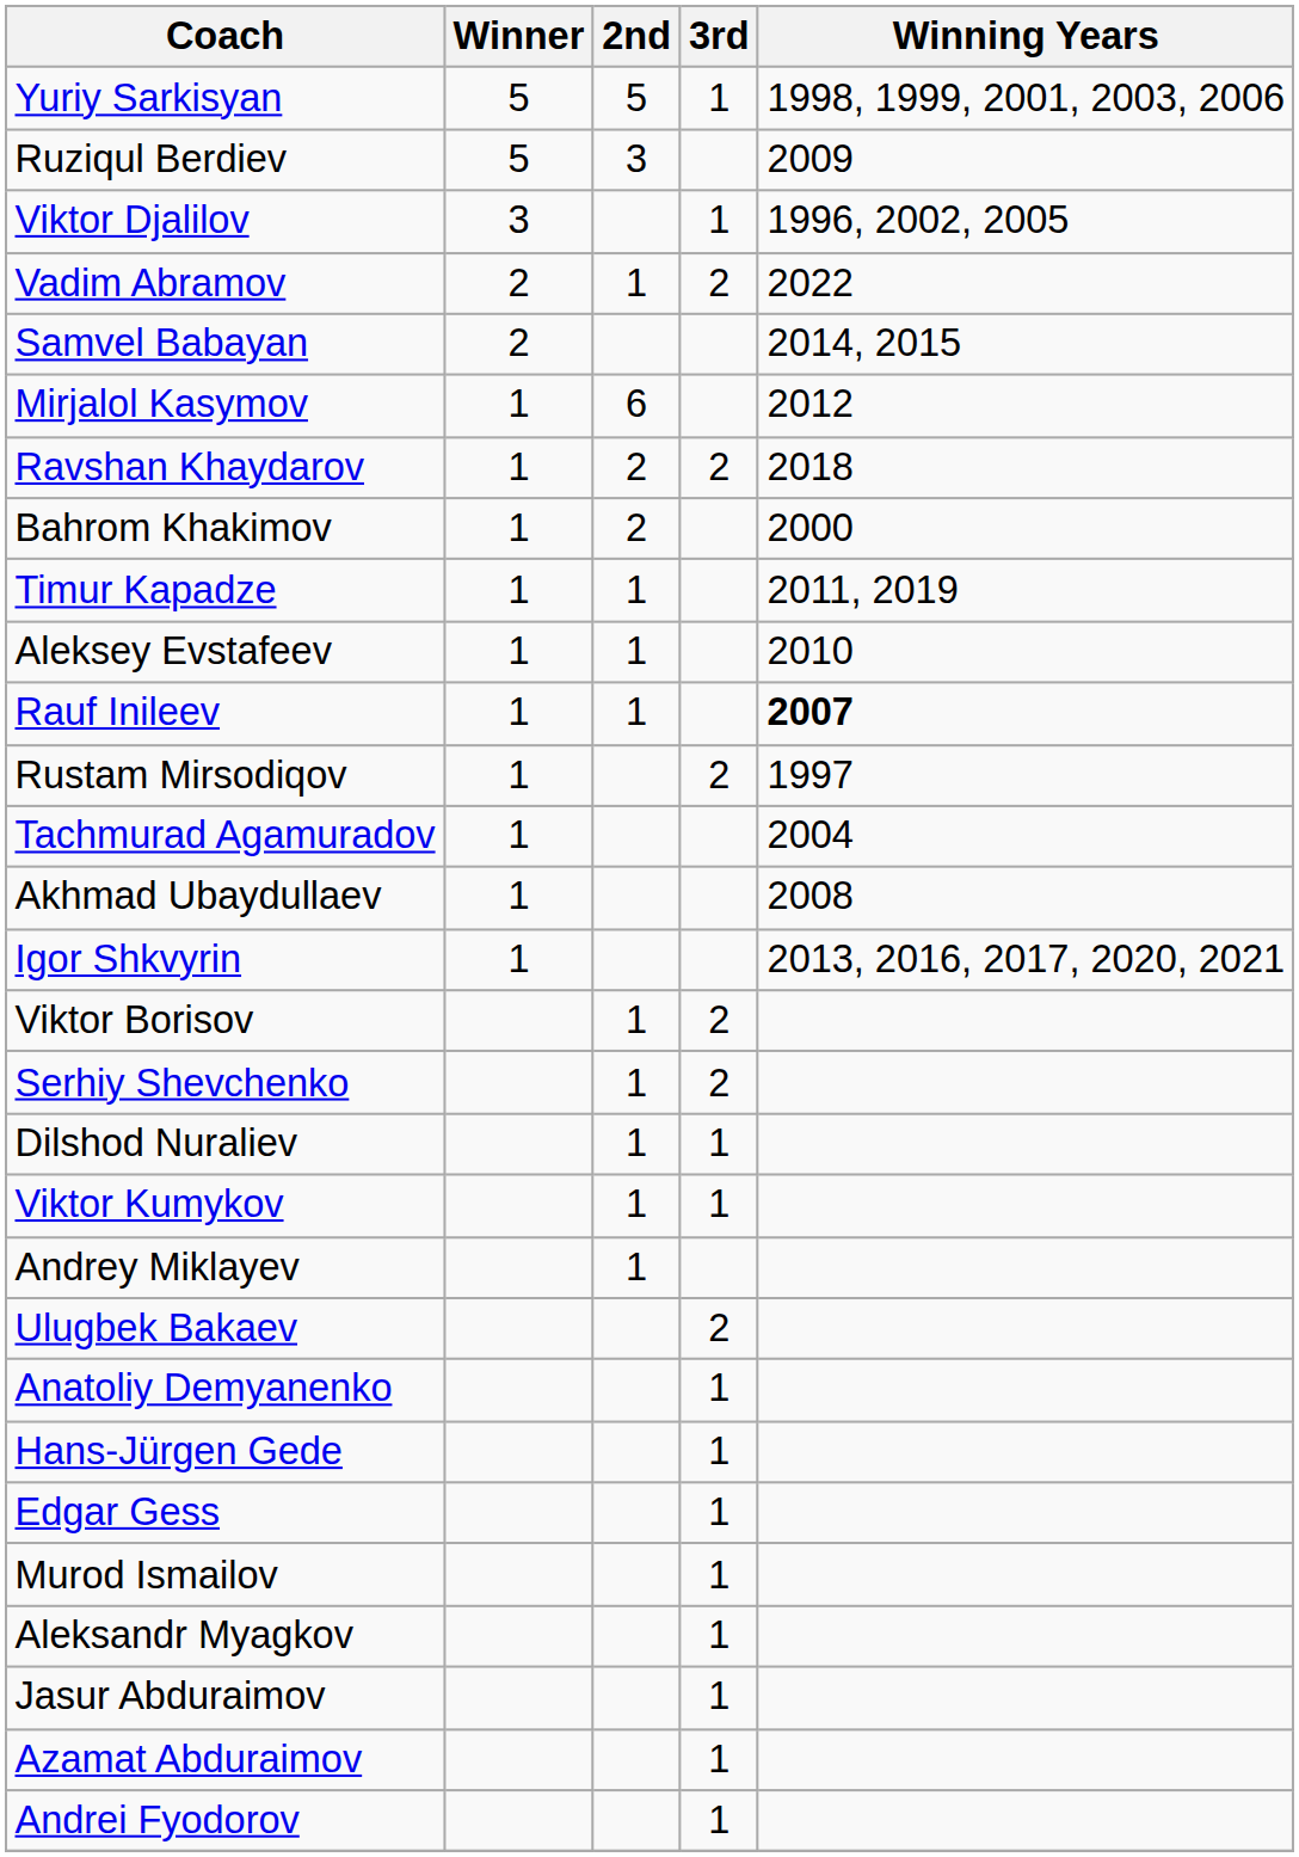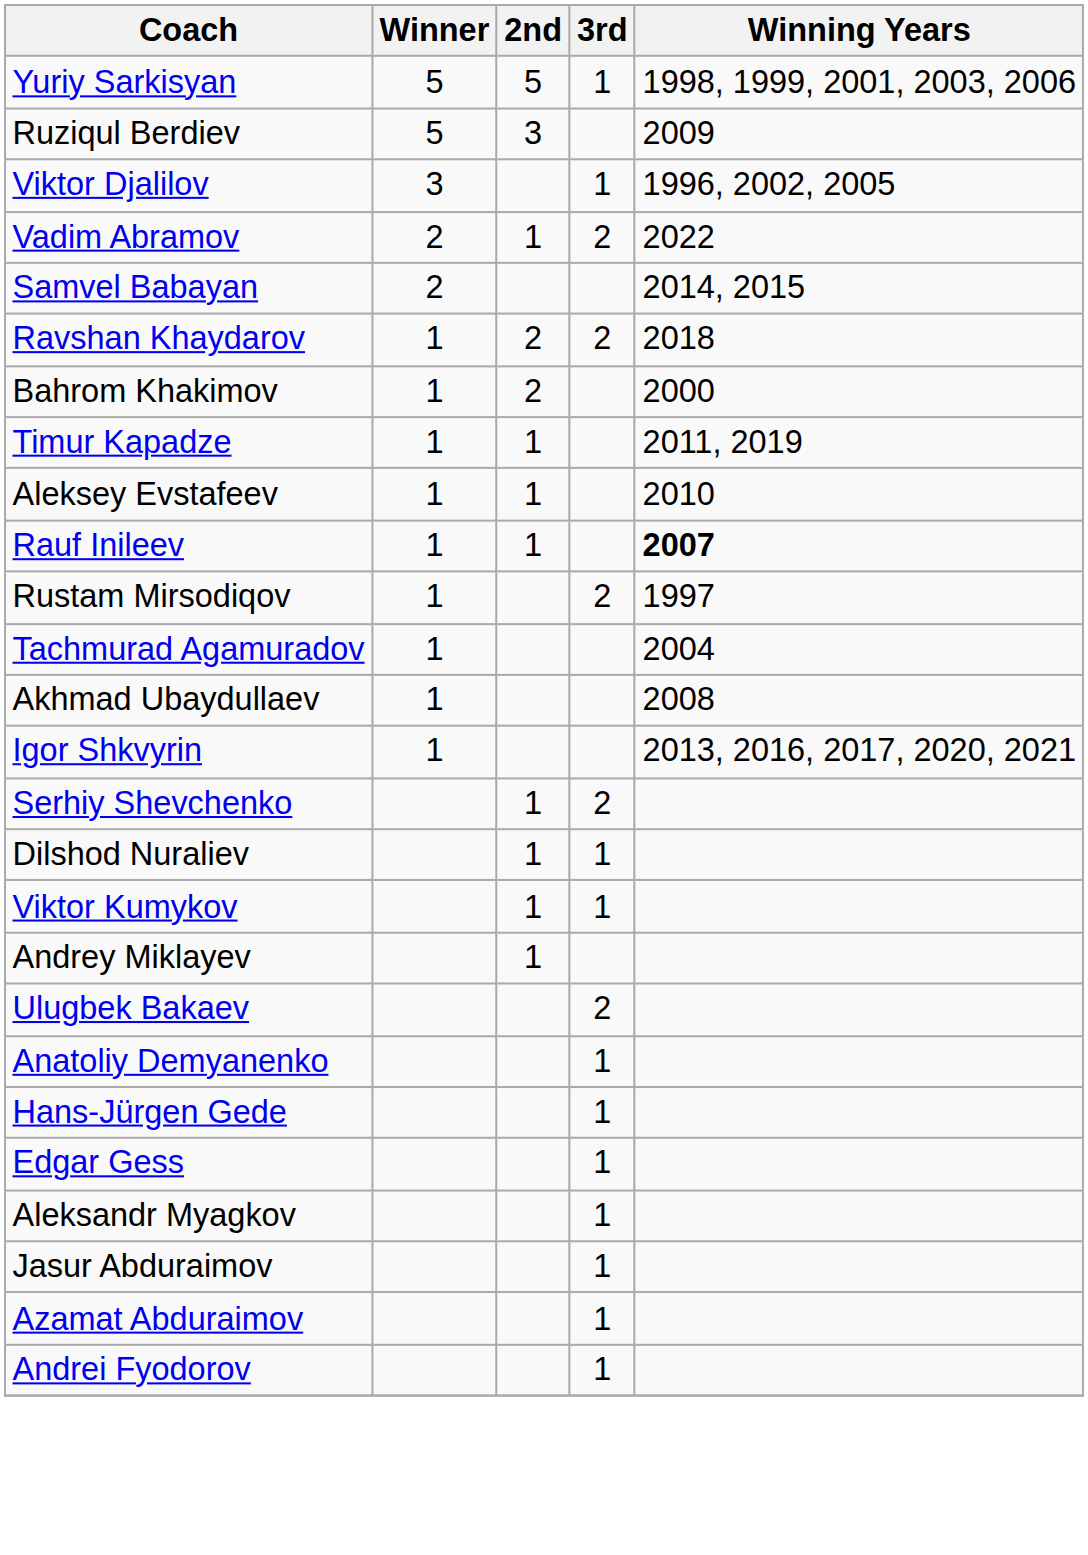- row: Mirjalol Kasymov | 1 | 6 | 2012
- row: Viktor Borisov | 1 | 2
- row: Murod Ismailov | 1
